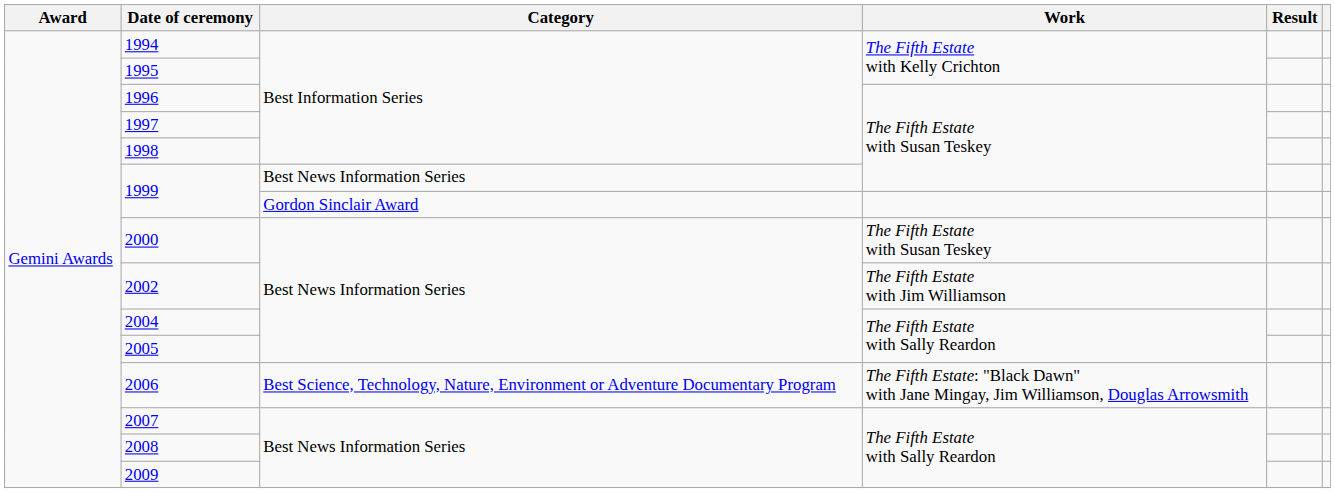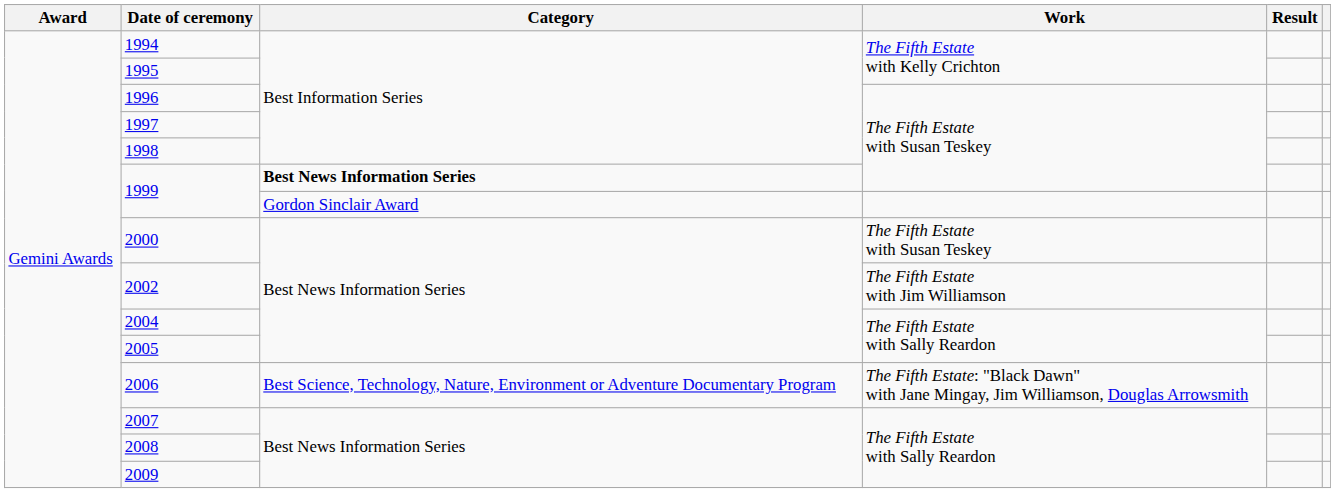1999 / The Fifth Estate with Susan Teskey | Category: normal -> bold
